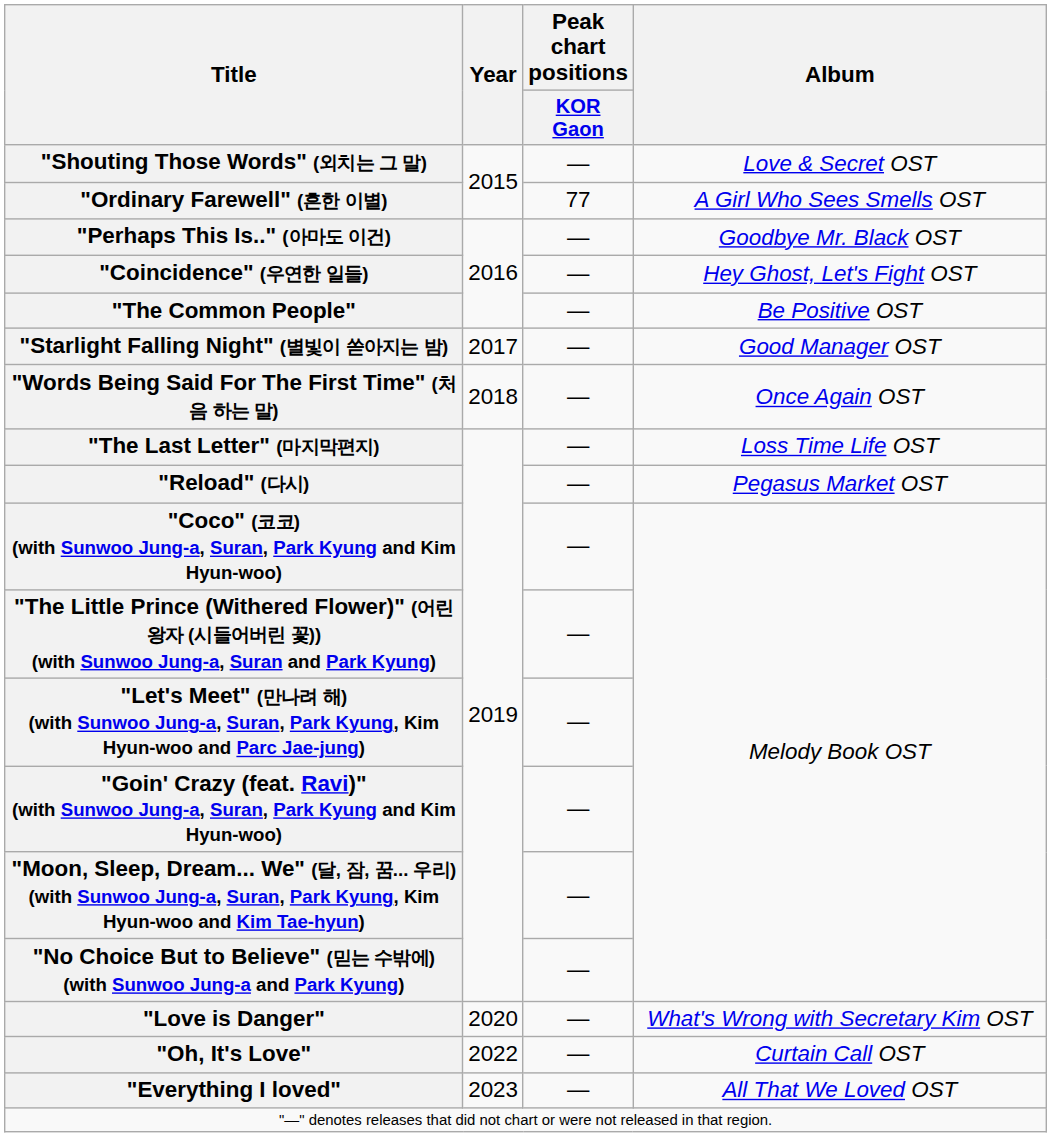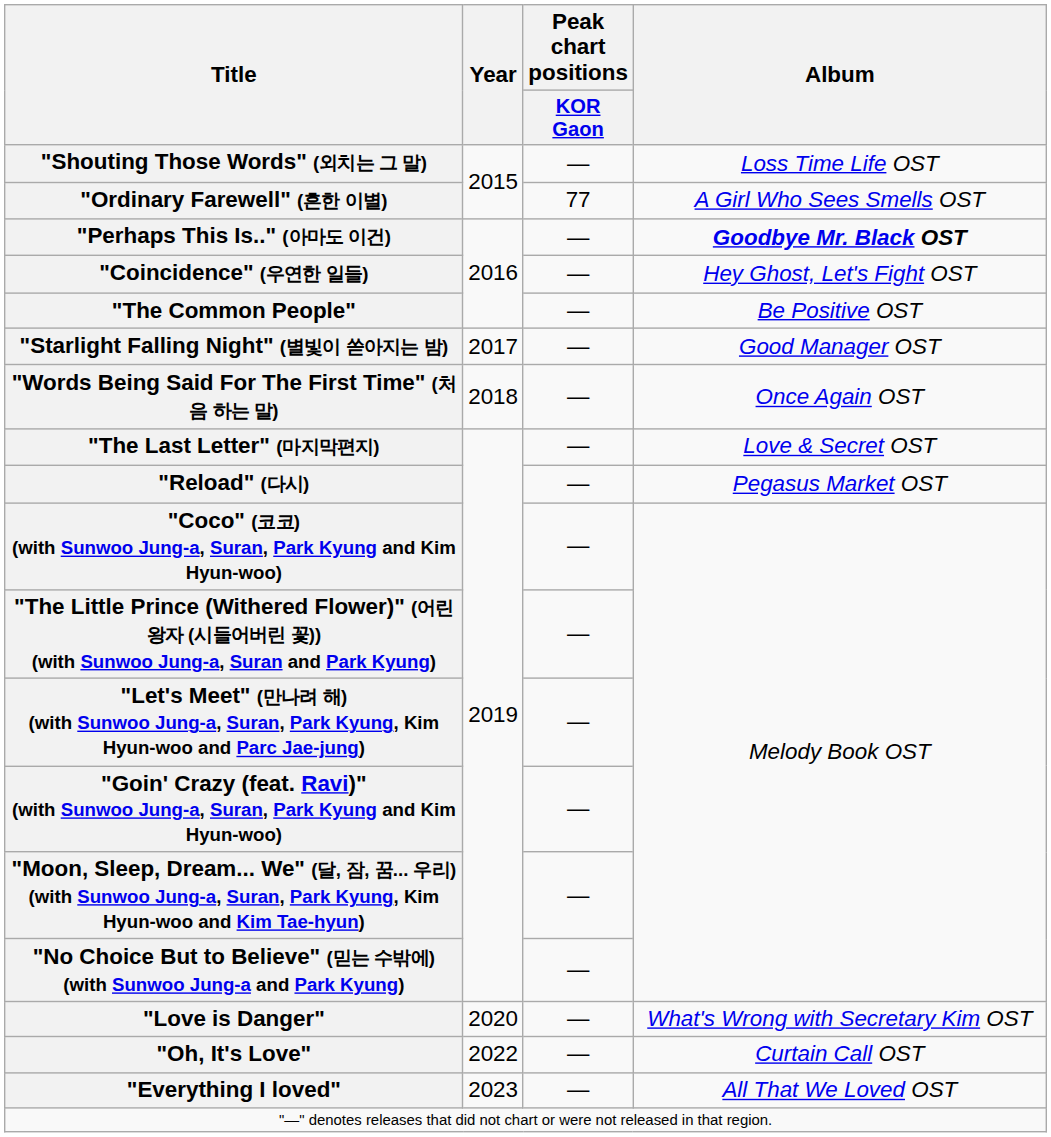"Shouting Those Words" (외치는 그 말) | Album: Love & Secret OST -> Loss Time Life OST
"Perhaps This Is.." (아마도 이건) | Album: normal -> bold
"The Last Letter" (마지막편지) | Album: Loss Time Life OST -> Love & Secret OST
